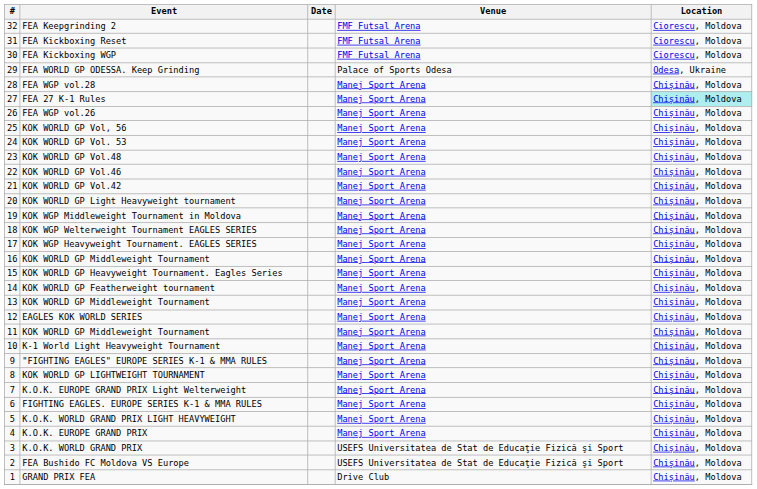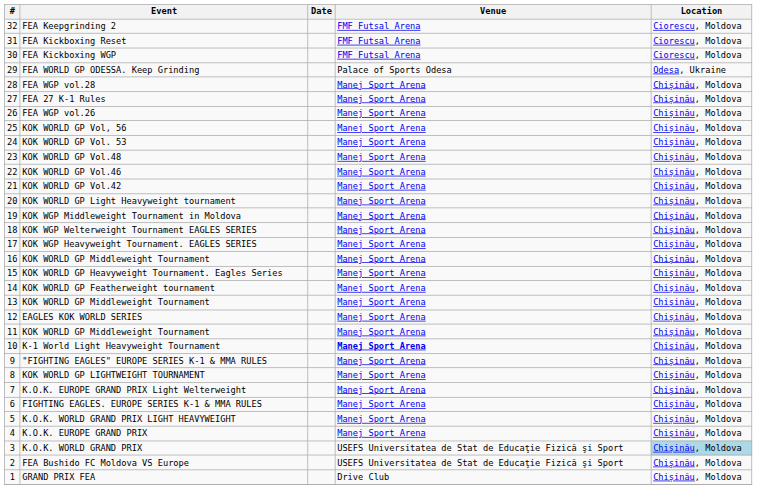FEA 27 K-1 Rules | Location: paleturquoise background -> no background
K-1 World Light Heavyweight Tournament | Venue: normal -> bold
K.O.K. WORLD GRAND PRIX | Location: no background -> lightblue background
